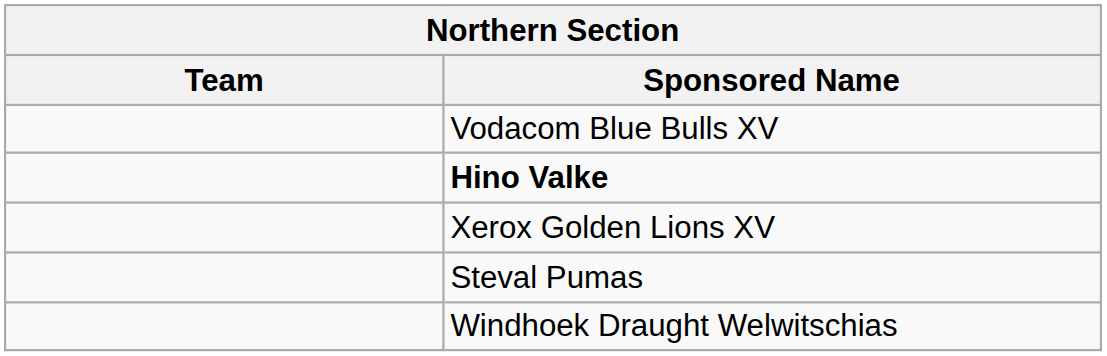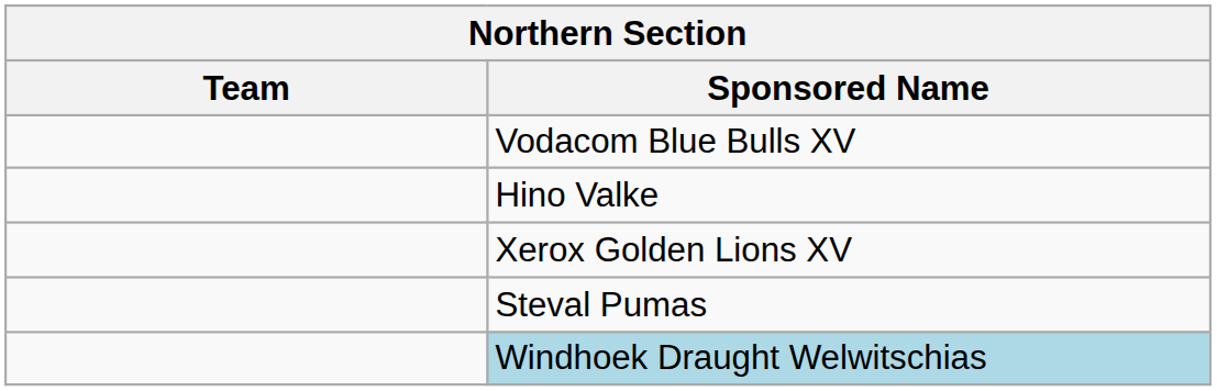Hino Valke | Sponsored Name: bold -> normal
Windhoek Draught Welwitschias | Sponsored Name: no background -> lightblue background
